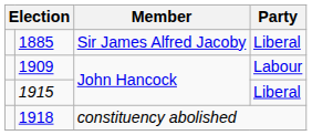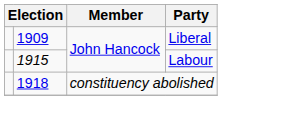- row: 1885 | Sir James Alfred Jacoby | Liberal
1909 | Party: Labour -> Liberal
1915 | Party: Liberal -> Labour
